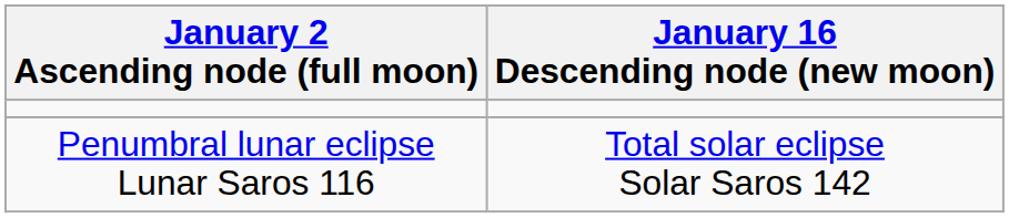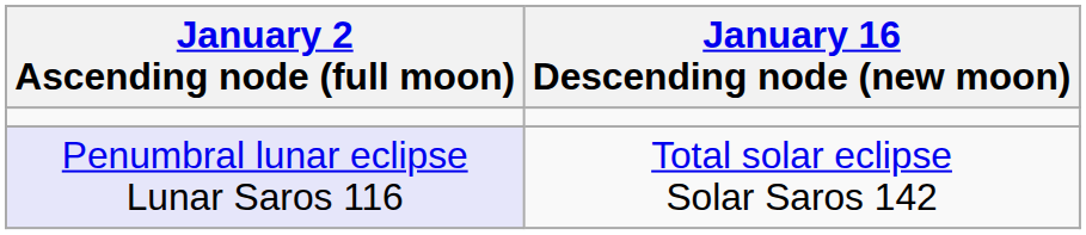row 3 | January 2 Ascending node (full moon): no background -> lavender background
